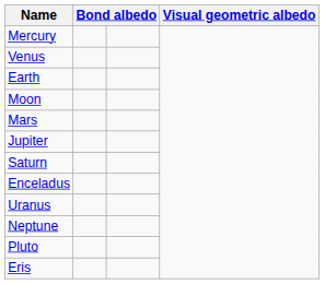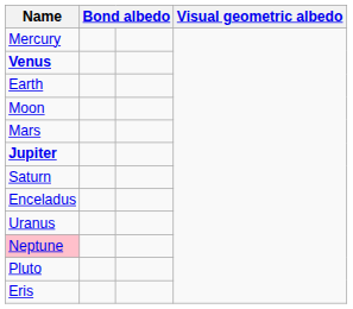Venus | Name: normal -> bold
Jupiter | Name: normal -> bold
Neptune | Name: no background -> pink background
